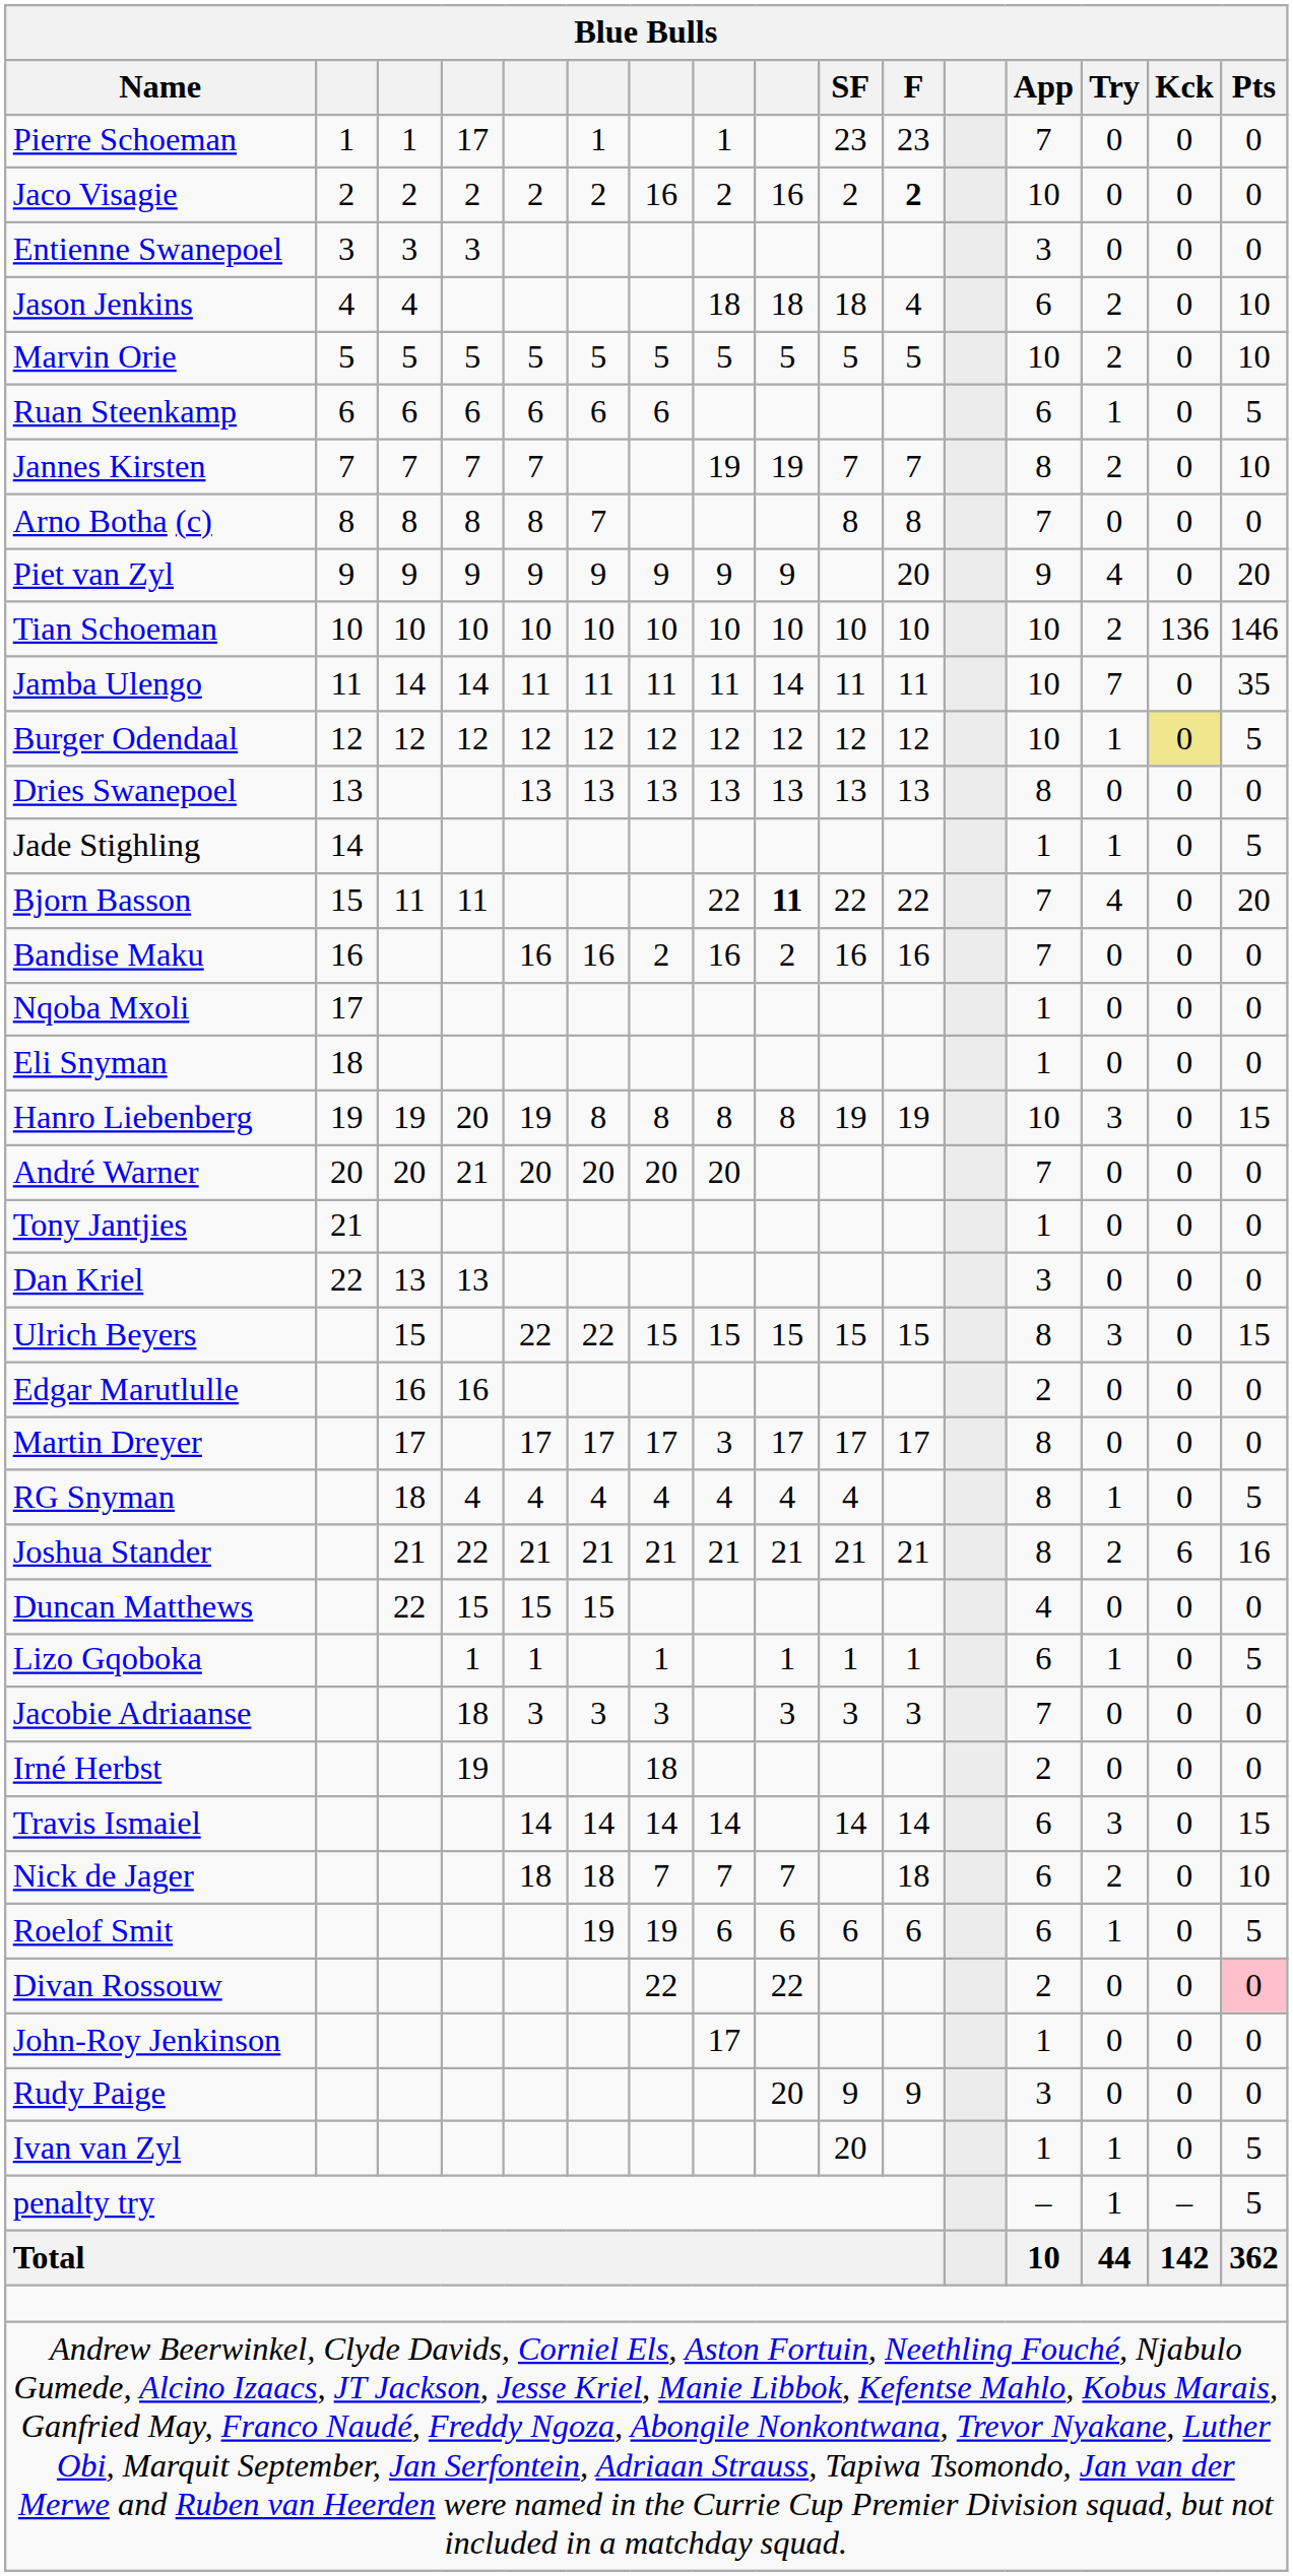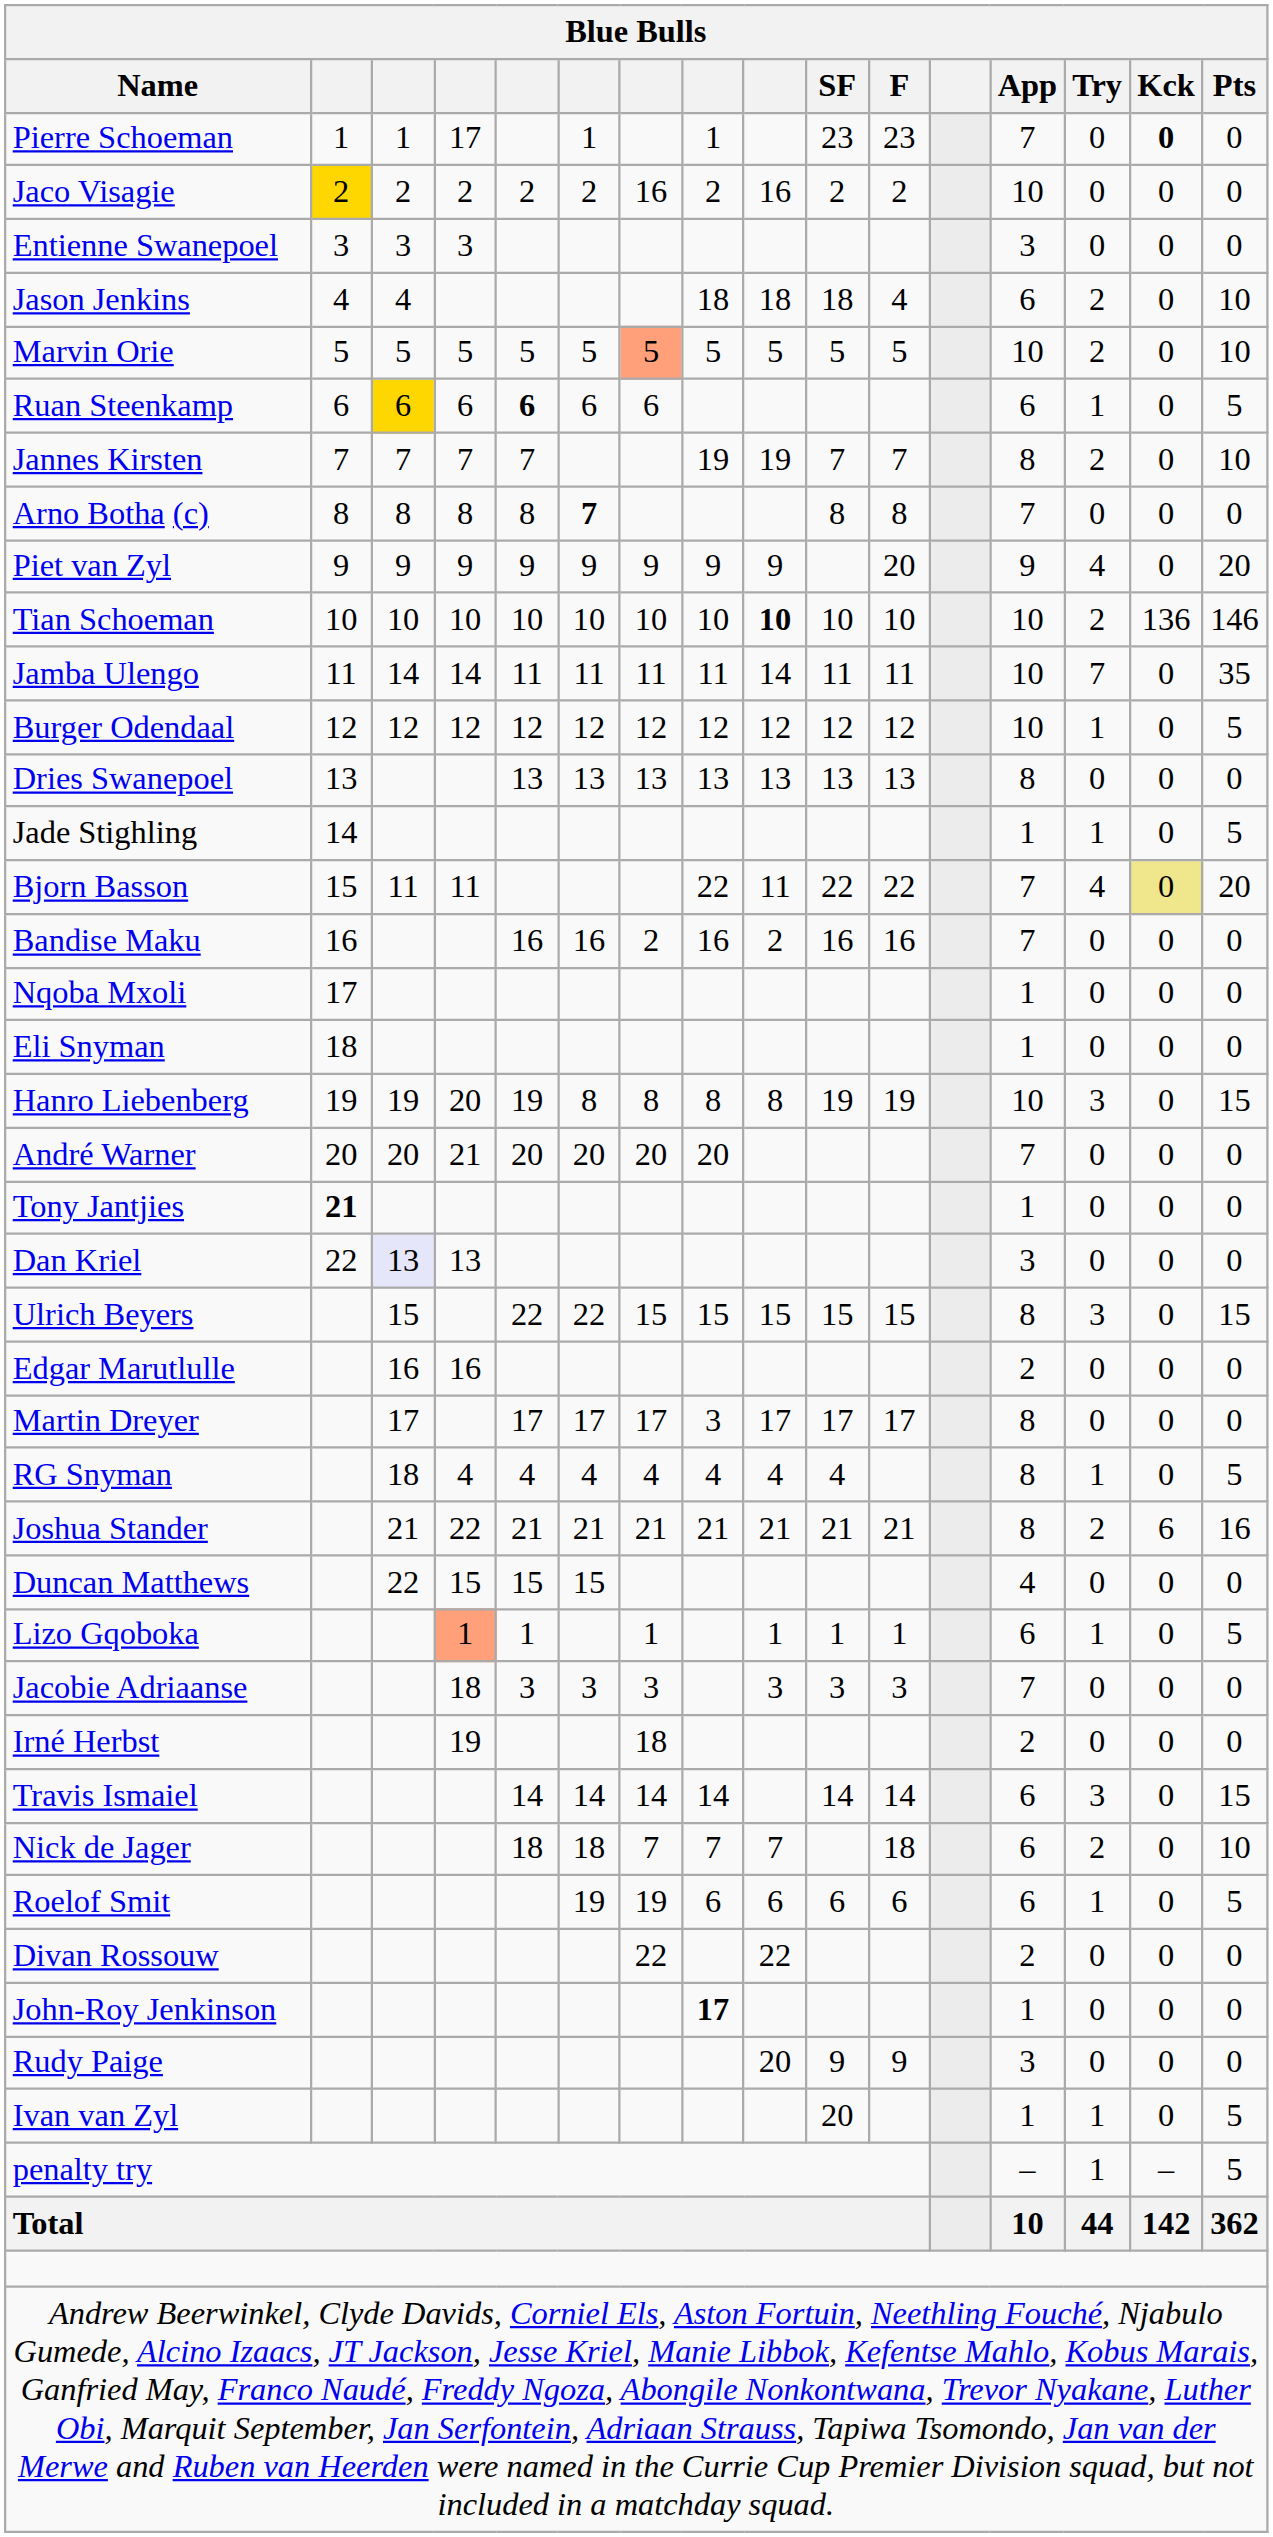Pierre Schoeman | Kck: normal -> bold
Jaco Visagie | column 2: no background -> gold background
Jaco Visagie | F: bold -> normal
Marvin Orie | column 7: no background -> lightsalmon background
Ruan Steenkamp | column 3: no background -> gold background
Ruan Steenkamp | column 5: normal -> bold
Arno Botha (c) | column 6: normal -> bold
Tian Schoeman | column 9: normal -> bold
Burger Odendaal | Kck: khaki background -> no background
Bjorn Basson | column 9: bold -> normal
Bjorn Basson | Kck: no background -> khaki background
Tony Jantjies | column 2: normal -> bold
Dan Kriel | column 3: no background -> lavender background
Lizo Gqoboka | column 4: no background -> lightsalmon background
Divan Rossouw | Pts: pink background -> no background
John-Roy Jenkinson | column 8: normal -> bold
